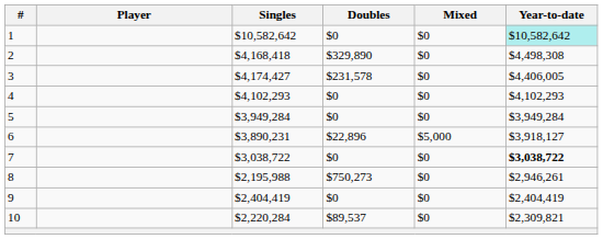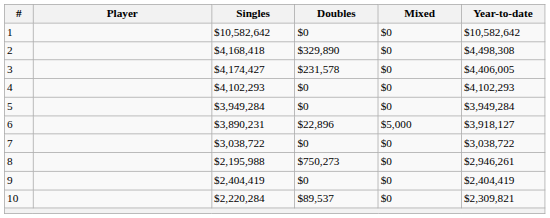1 | Year-to-date: paleturquoise background -> no background
7 | Year-to-date: bold -> normal
